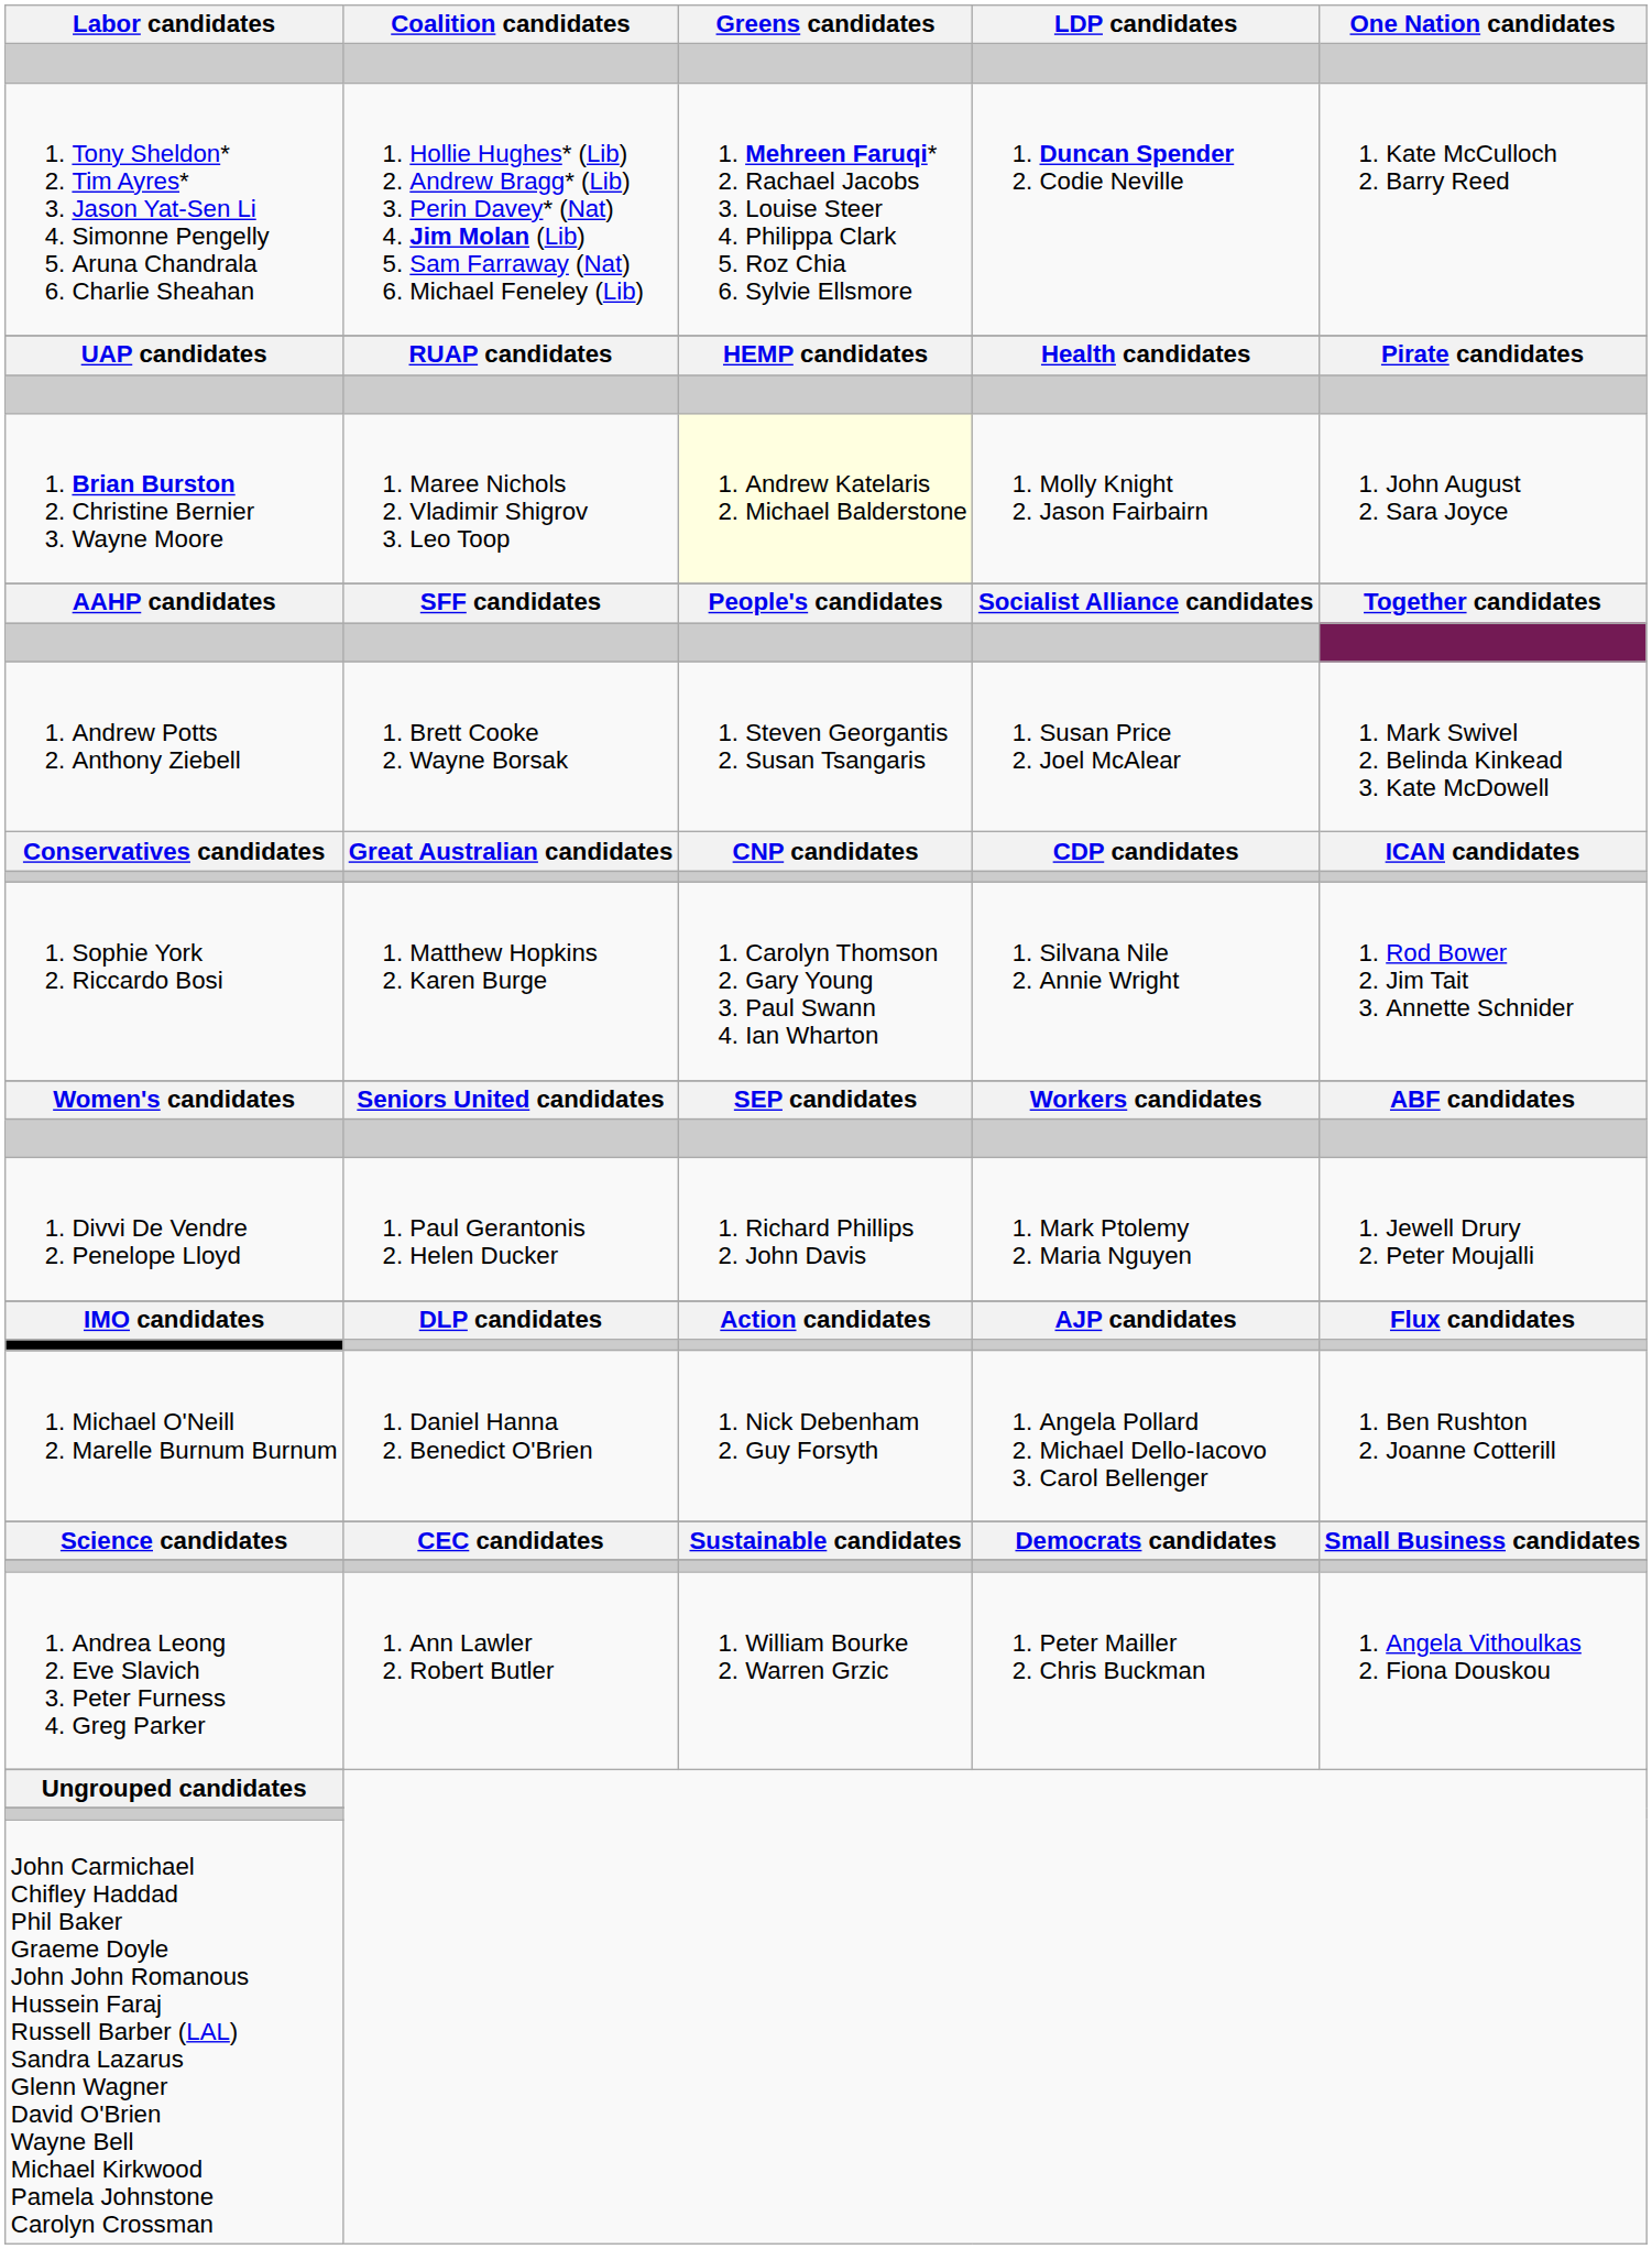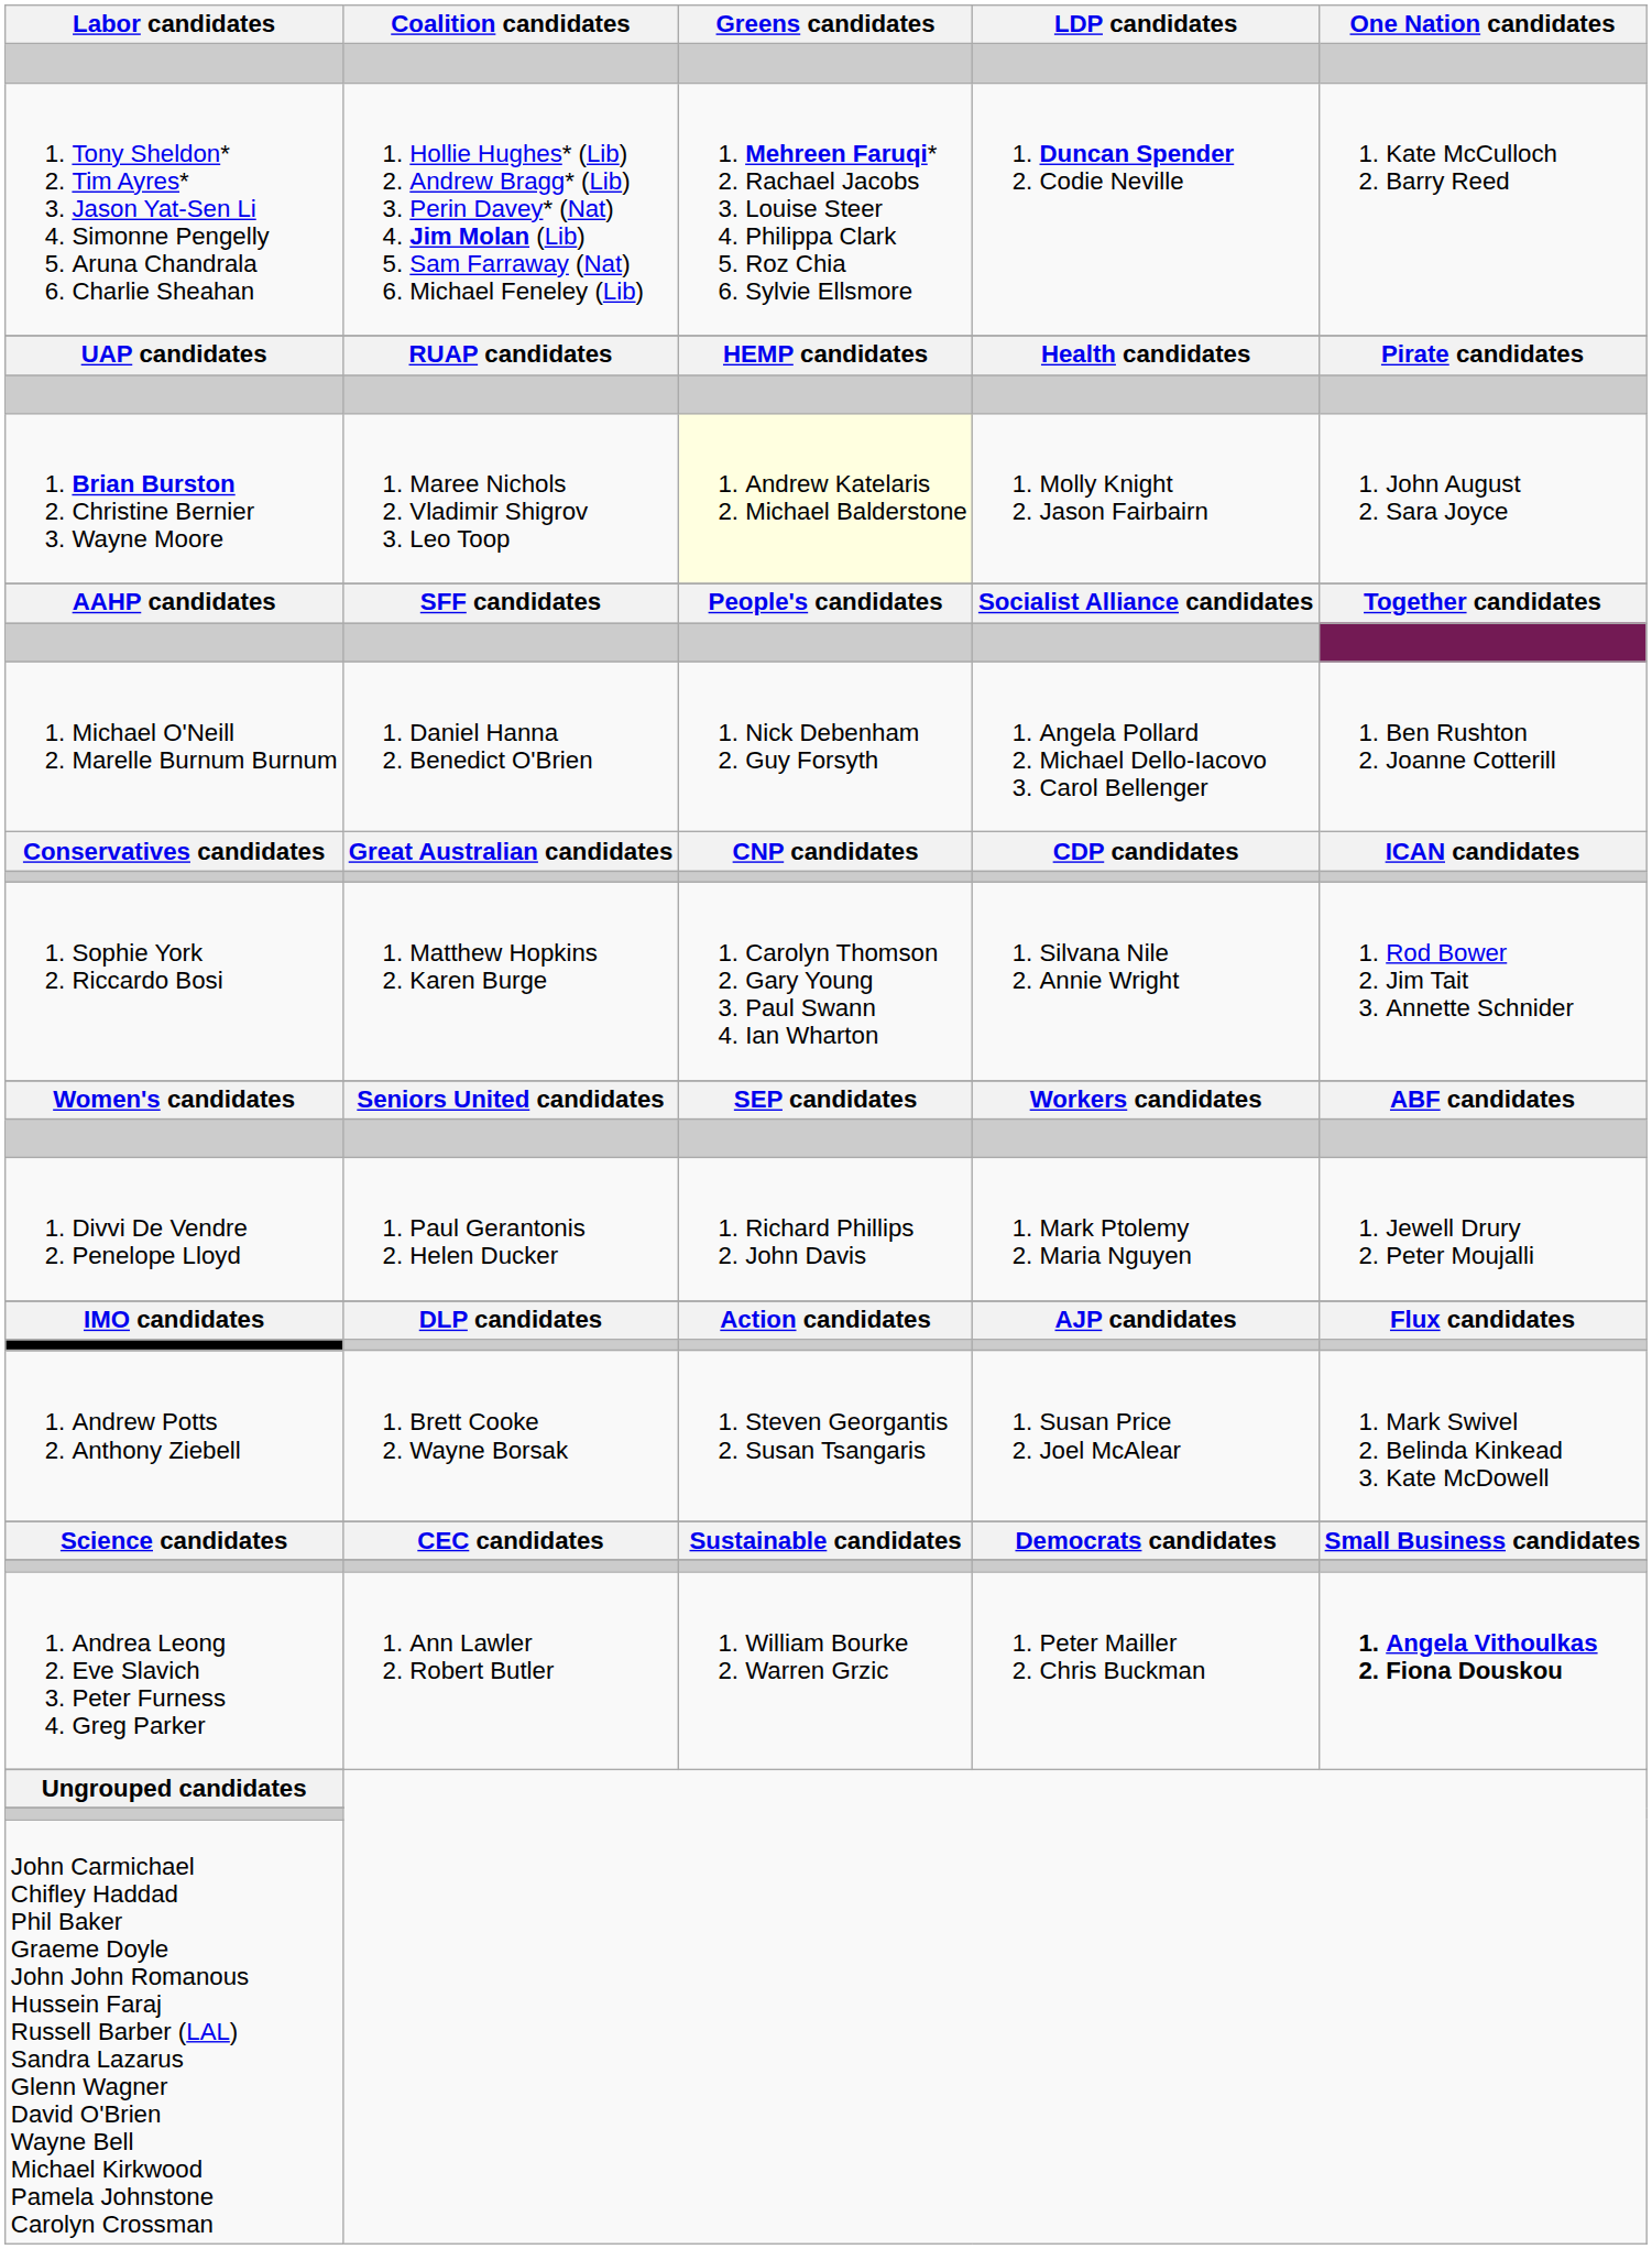rows swapped: Andrew Potts Anthony Ziebell <-> Michael O'Neill Marelle Burnum Burnum
Andrea Leong Eve Slavich Peter Furness Greg Parker | One Nation candidates: normal -> bold
